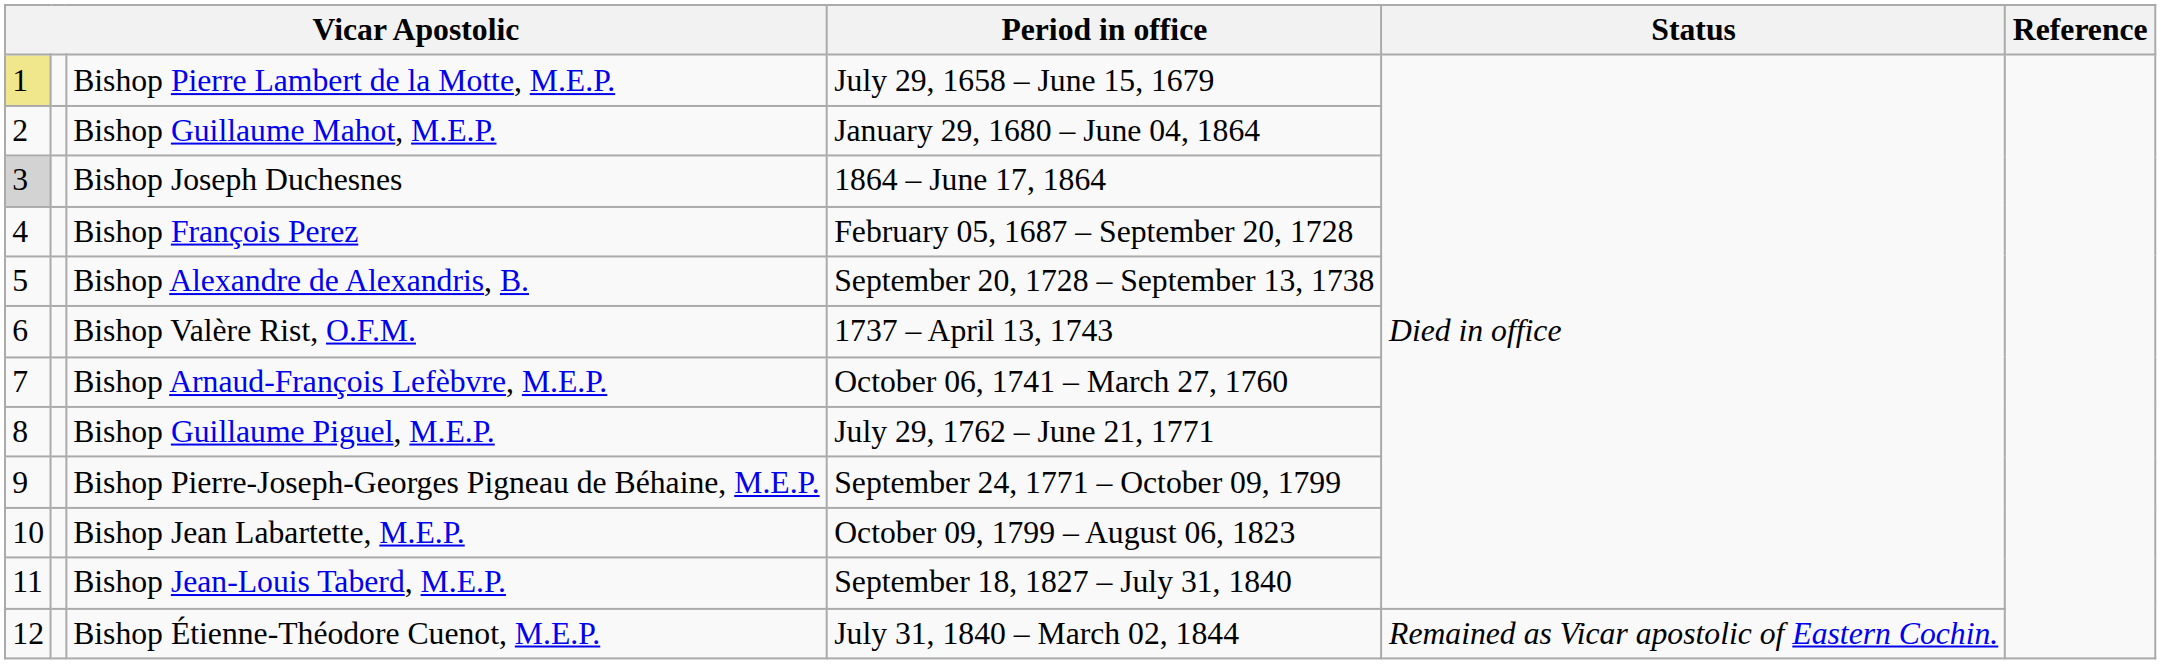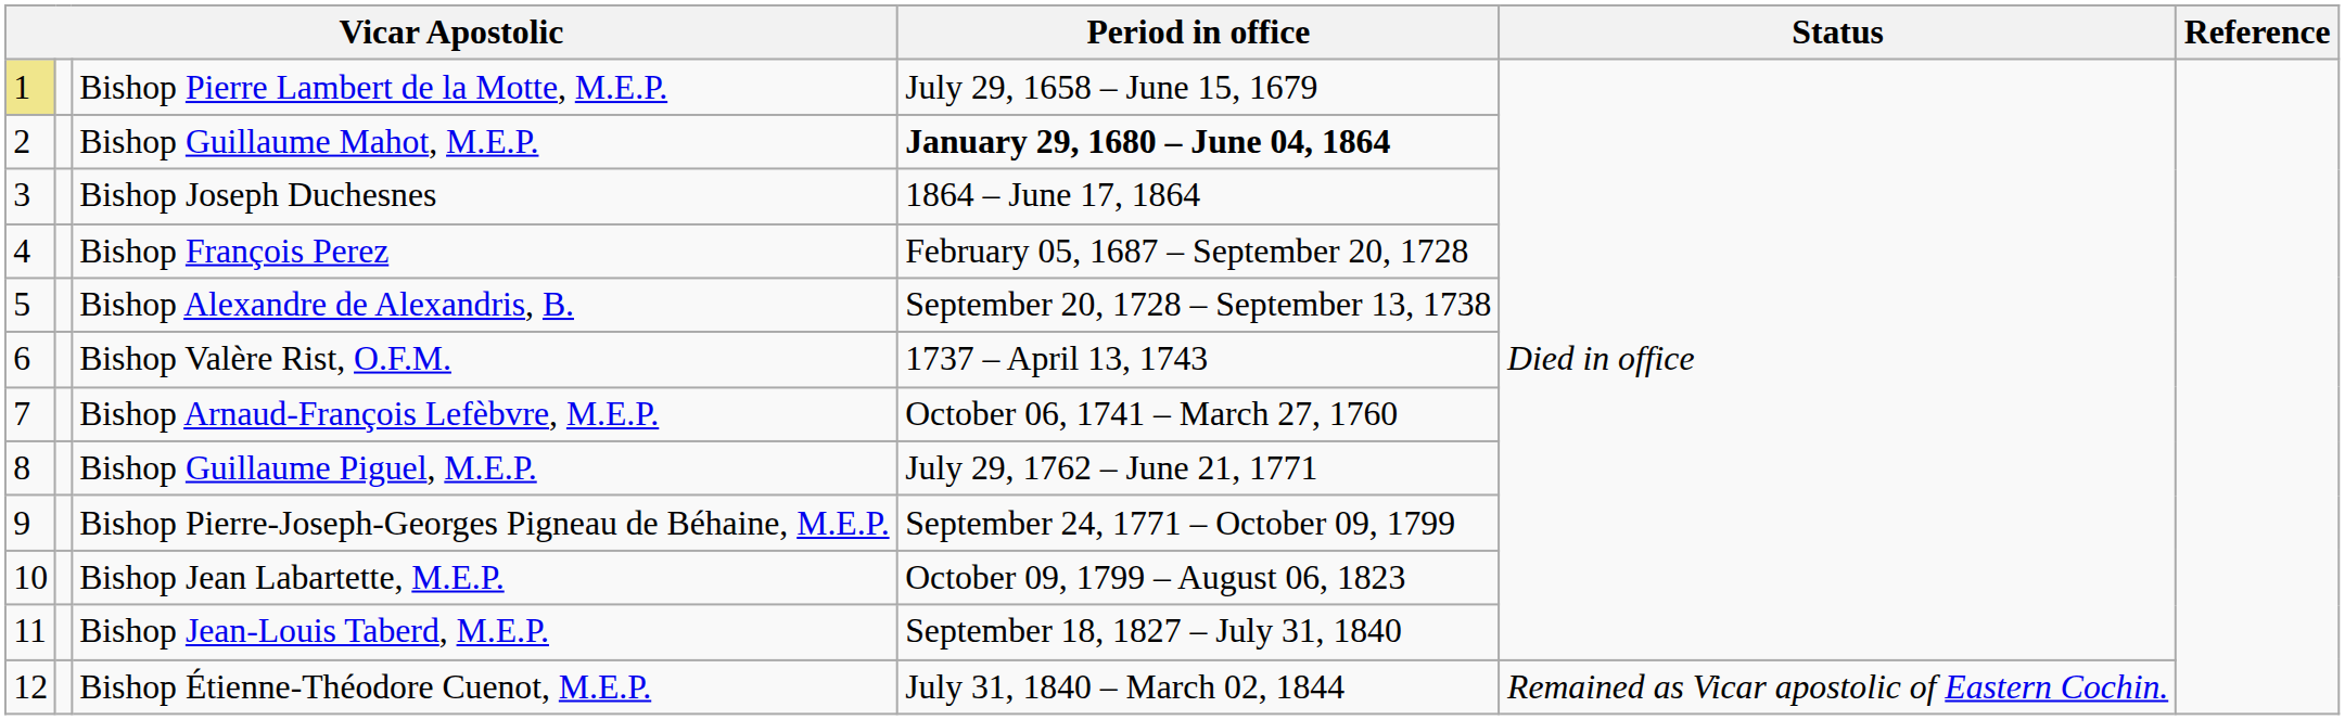Bishop Guillaume Mahot, M.E.P. | Period in office: normal -> bold
Bishop Joseph Duchesnes | column 1: lightgrey background -> no background
